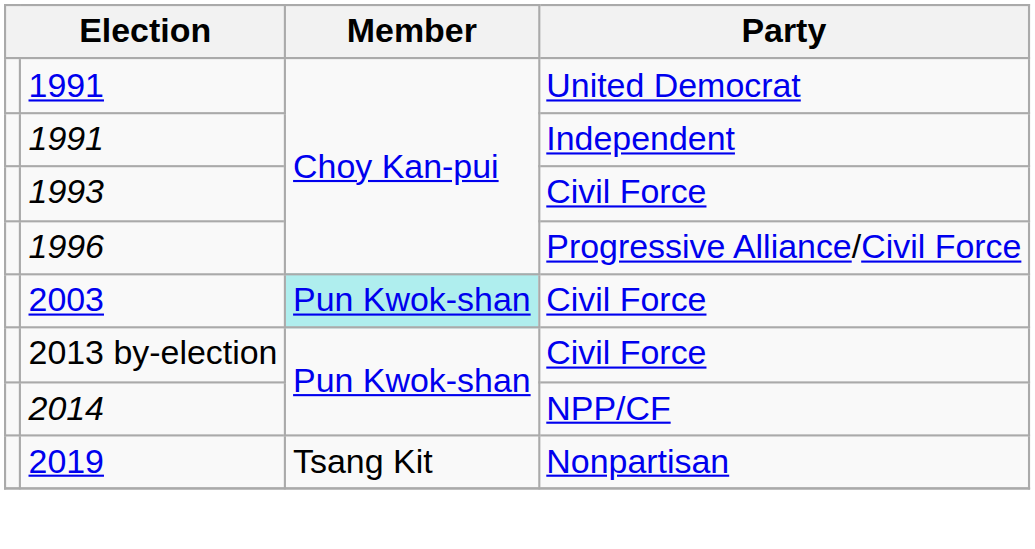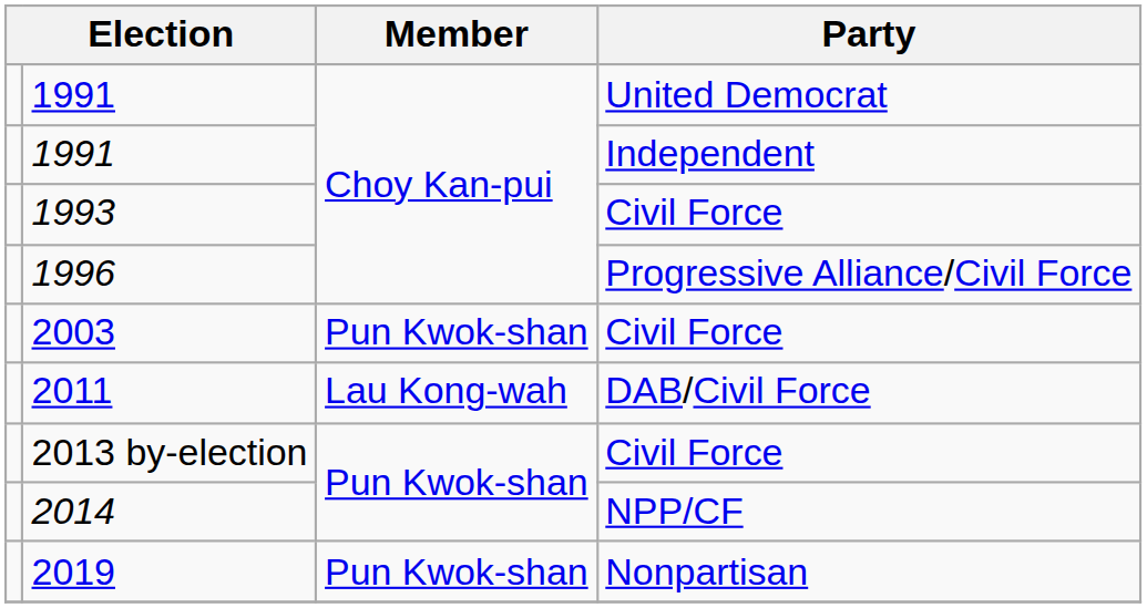2003 | Member: paleturquoise background -> no background
+ row: 2011 | Lau Kong-wah | DAB/Civil Force
2019 | Member: Tsang Kit -> Pun Kwok-shan
